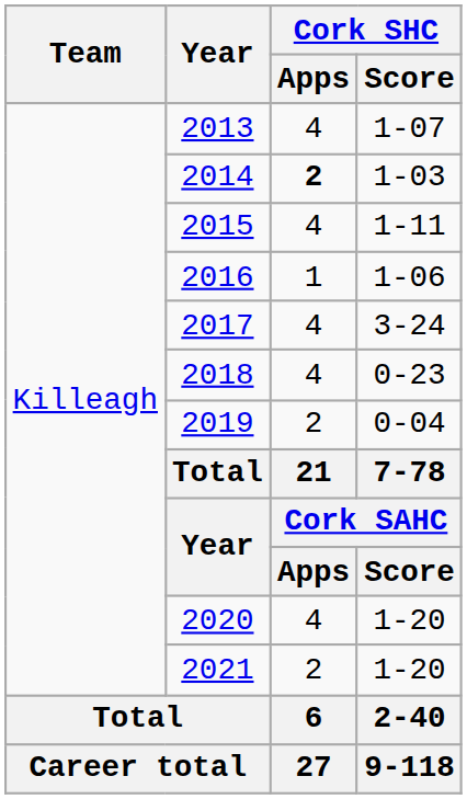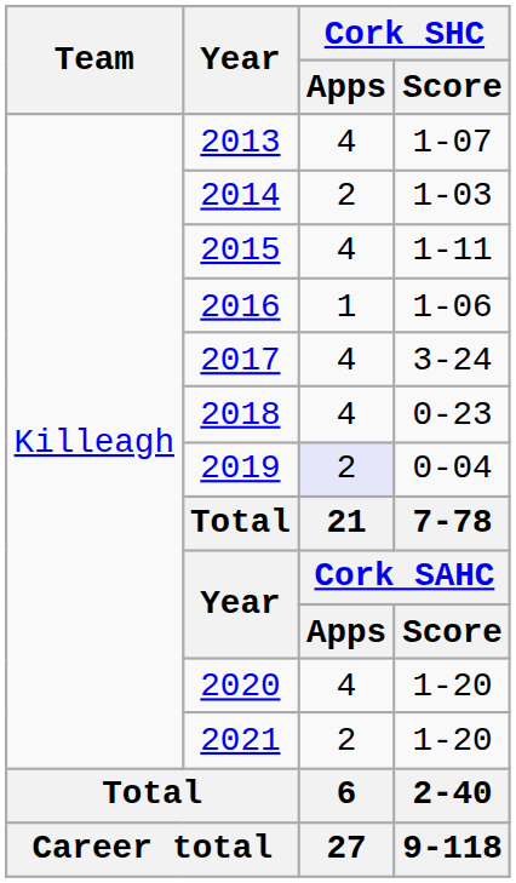2014 | Cork SHC / Apps: bold -> normal
2019 | Cork SHC / Apps: no background -> lavender background
